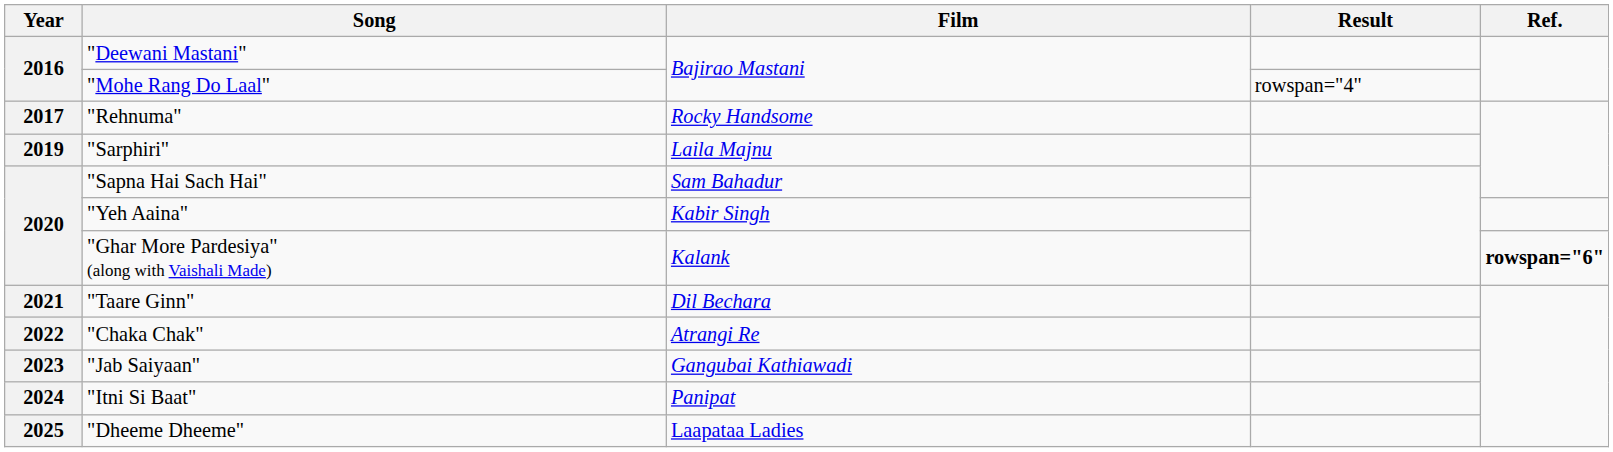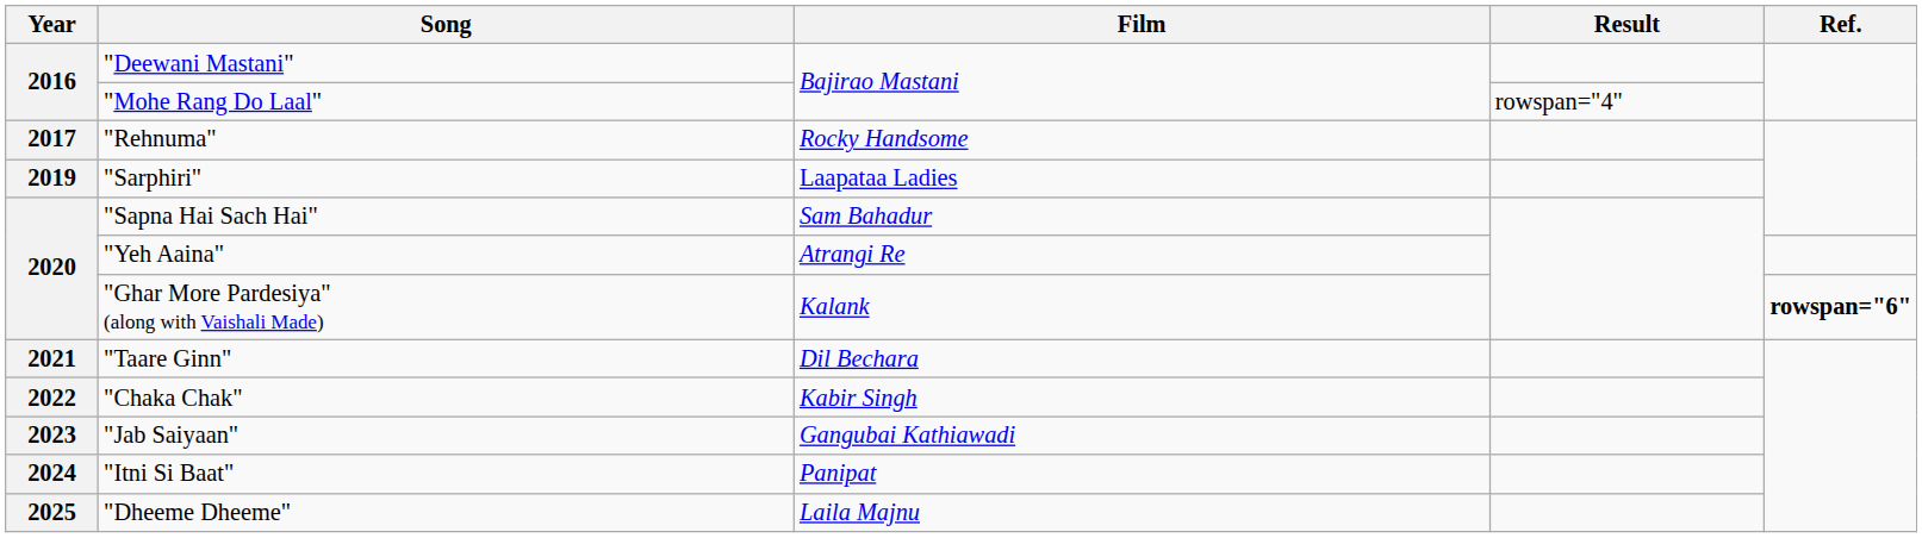"Sarphiri" | Film: Laila Majnu -> Laapataa Ladies
"Yeh Aaina" | Film: Kabir Singh -> Atrangi Re
"Chaka Chak" | Film: Atrangi Re -> Kabir Singh
"Dheeme Dheeme" | Film: Laapataa Ladies -> Laila Majnu
